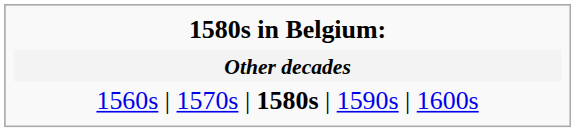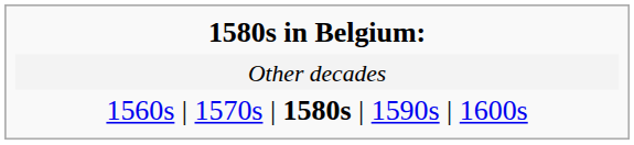row 2 | column 1: bold -> normal
